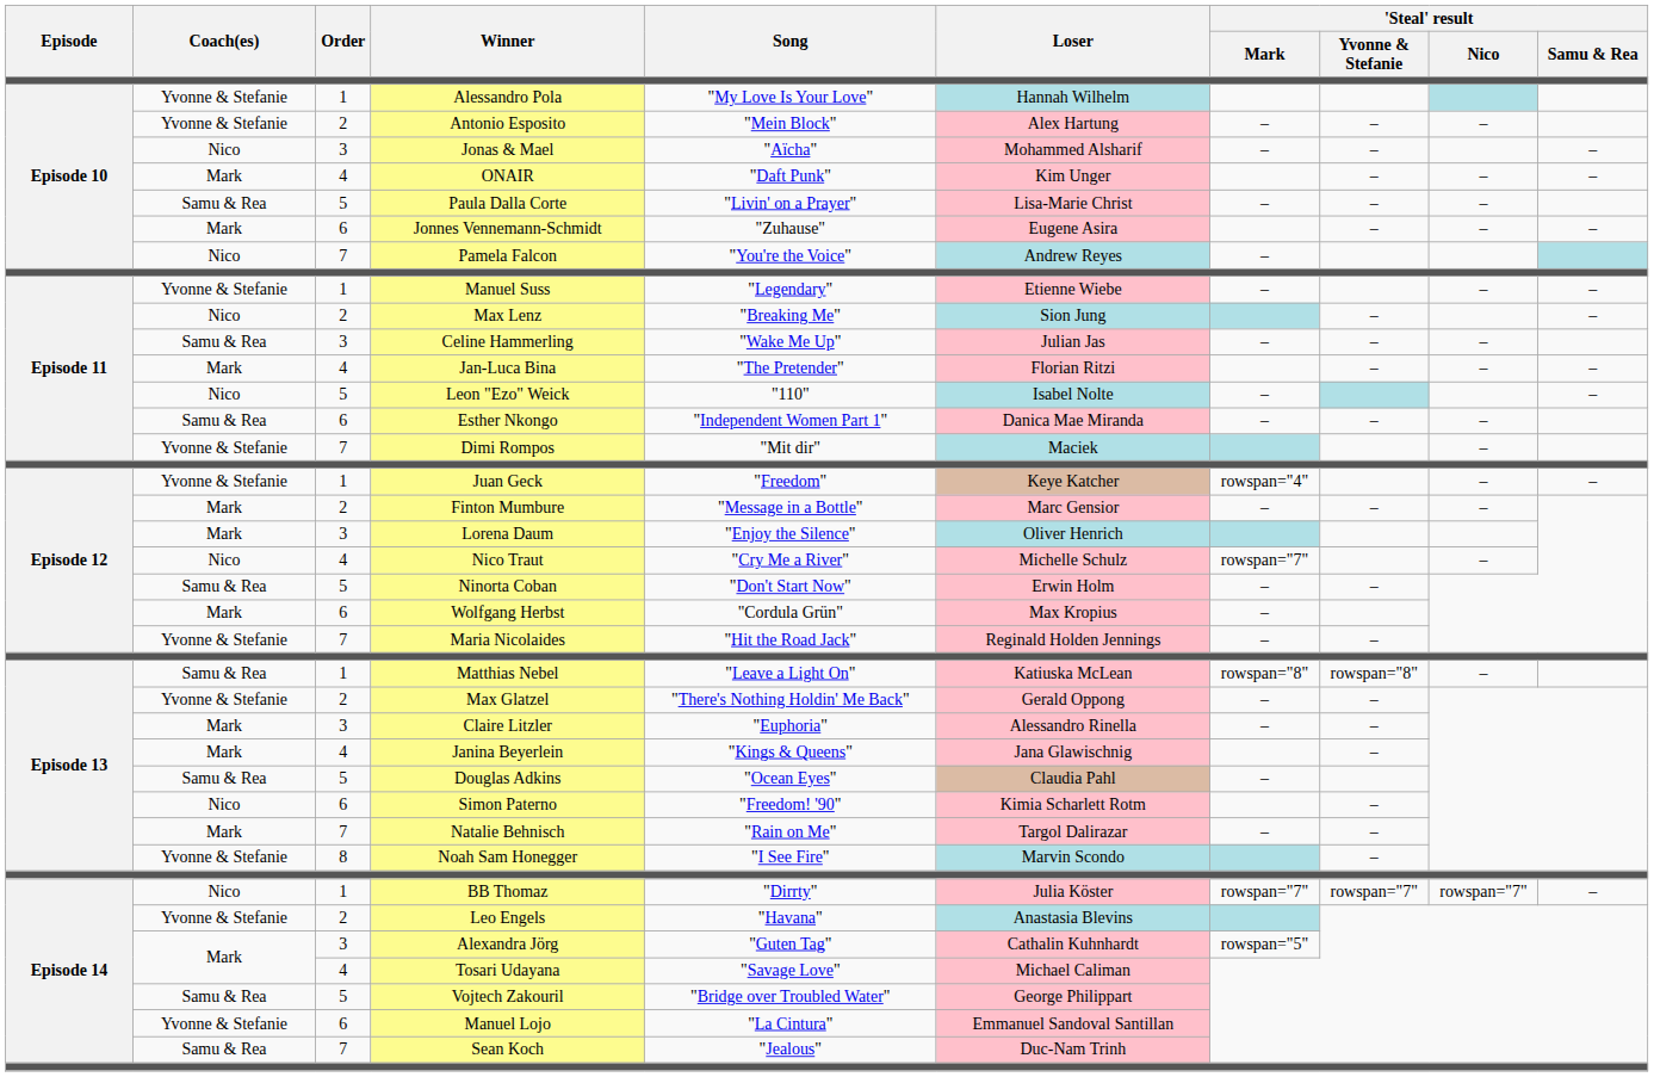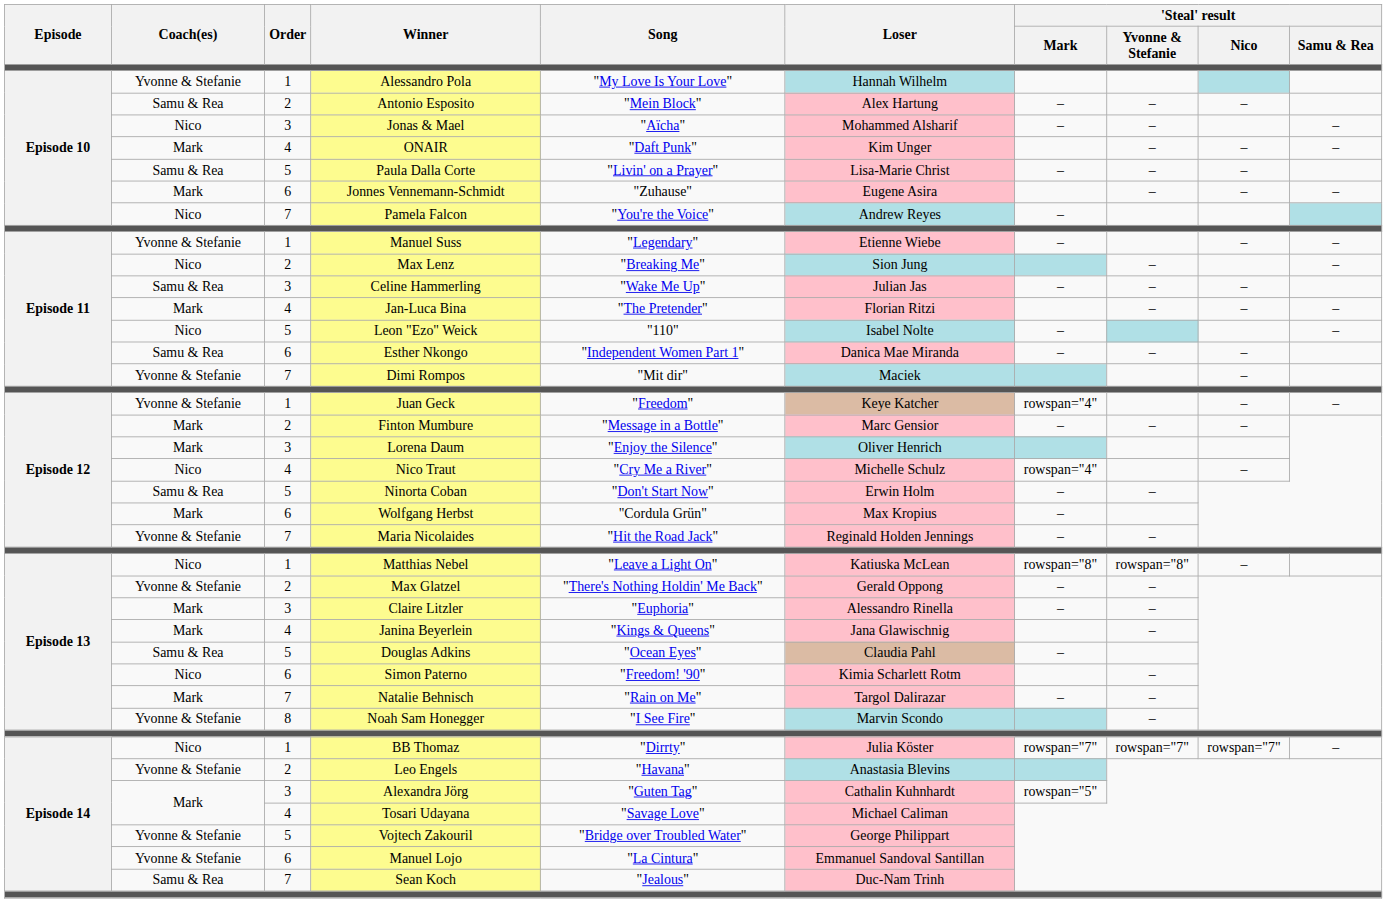Antonio Esposito | Coach(es): Yvonne & Stefanie -> Samu & Rea
Nico Traut | 'Steal' result / Mark: rowspan="7" -> rowspan="4"
Matthias Nebel | Coach(es): Samu & Rea -> Nico
Vojtech Zakouril | Coach(es): Samu & Rea -> Yvonne & Stefanie
